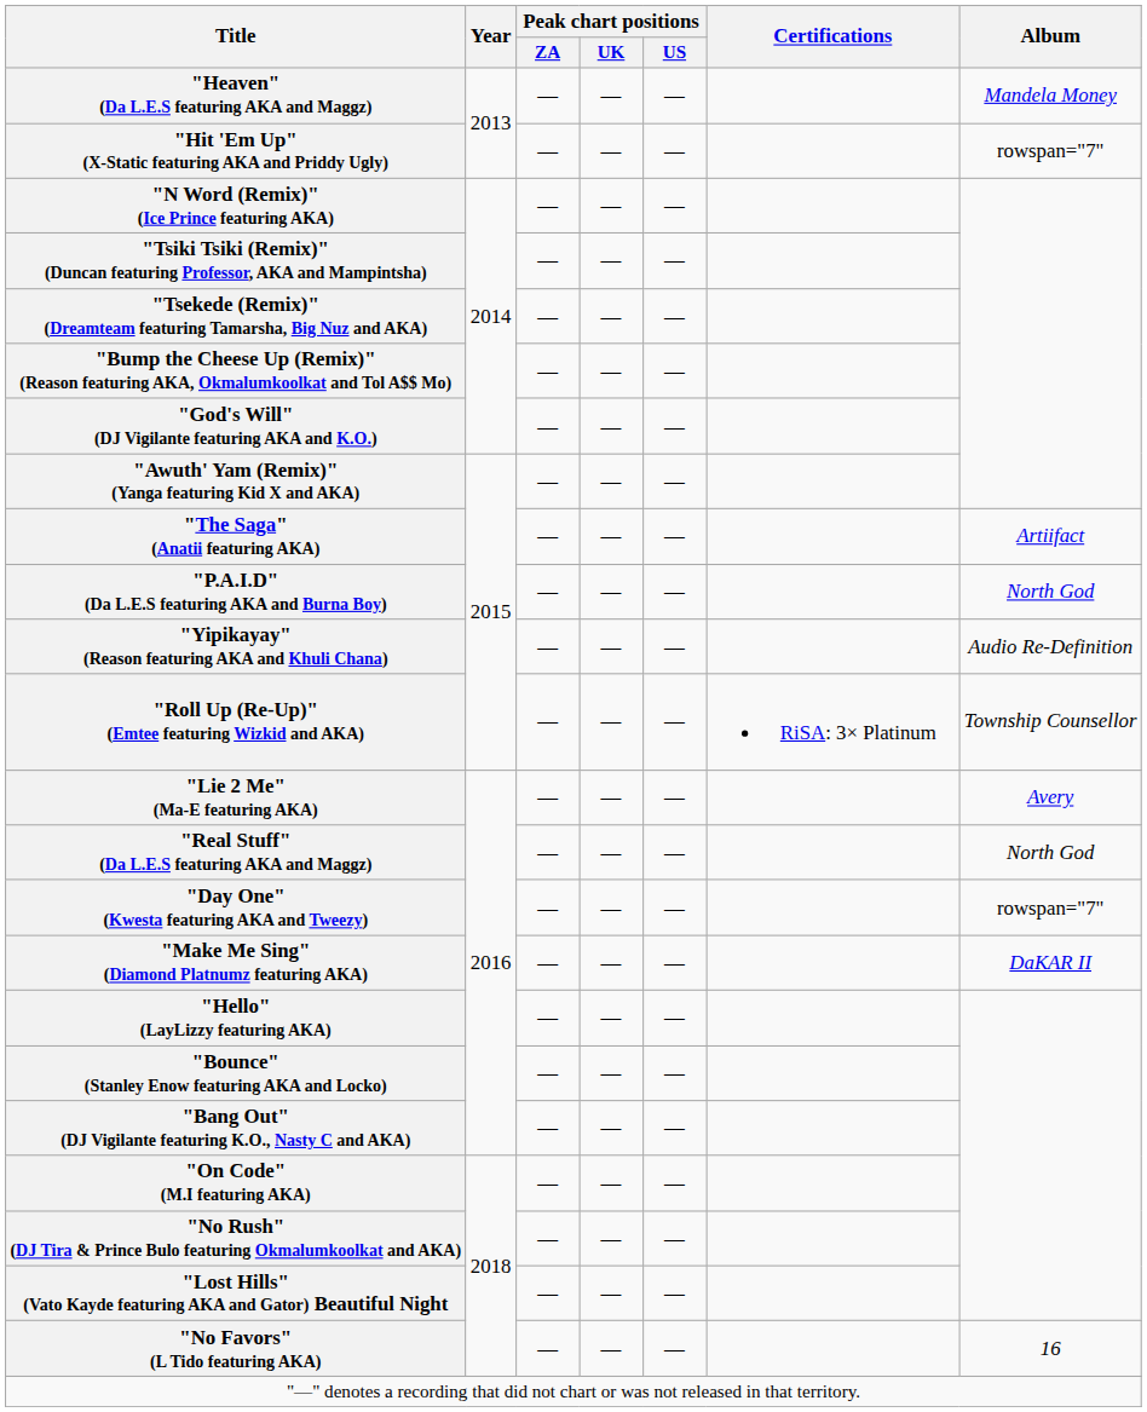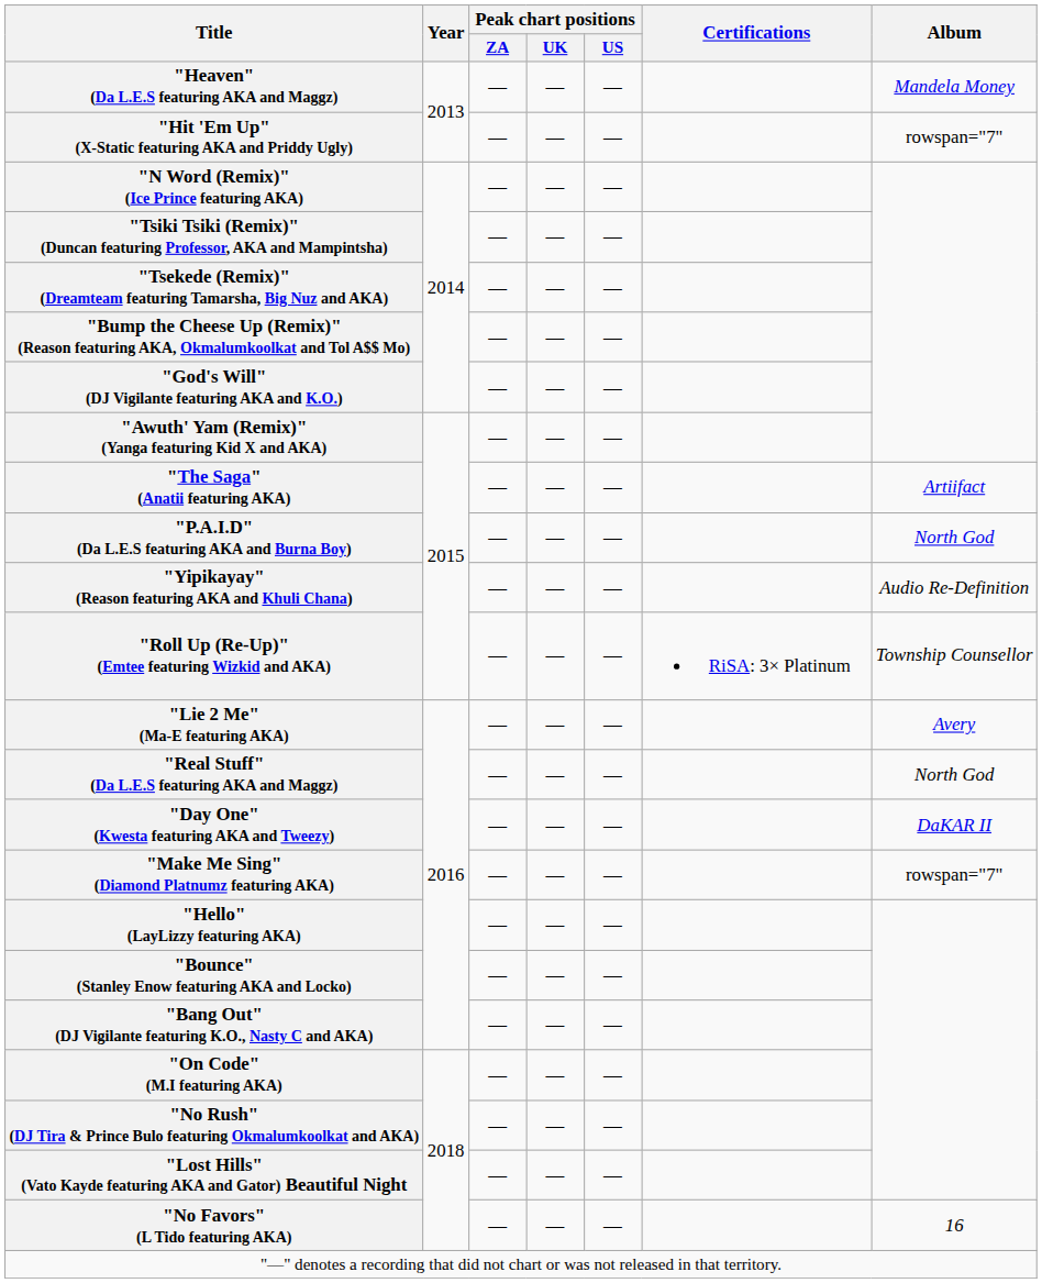"Day One" (Kwesta featuring AKA and Tweezy) | Album: rowspan="7" -> DaKAR II
"Make Me Sing" (Diamond Platnumz featuring AKA) | Album: DaKAR II -> rowspan="7"
